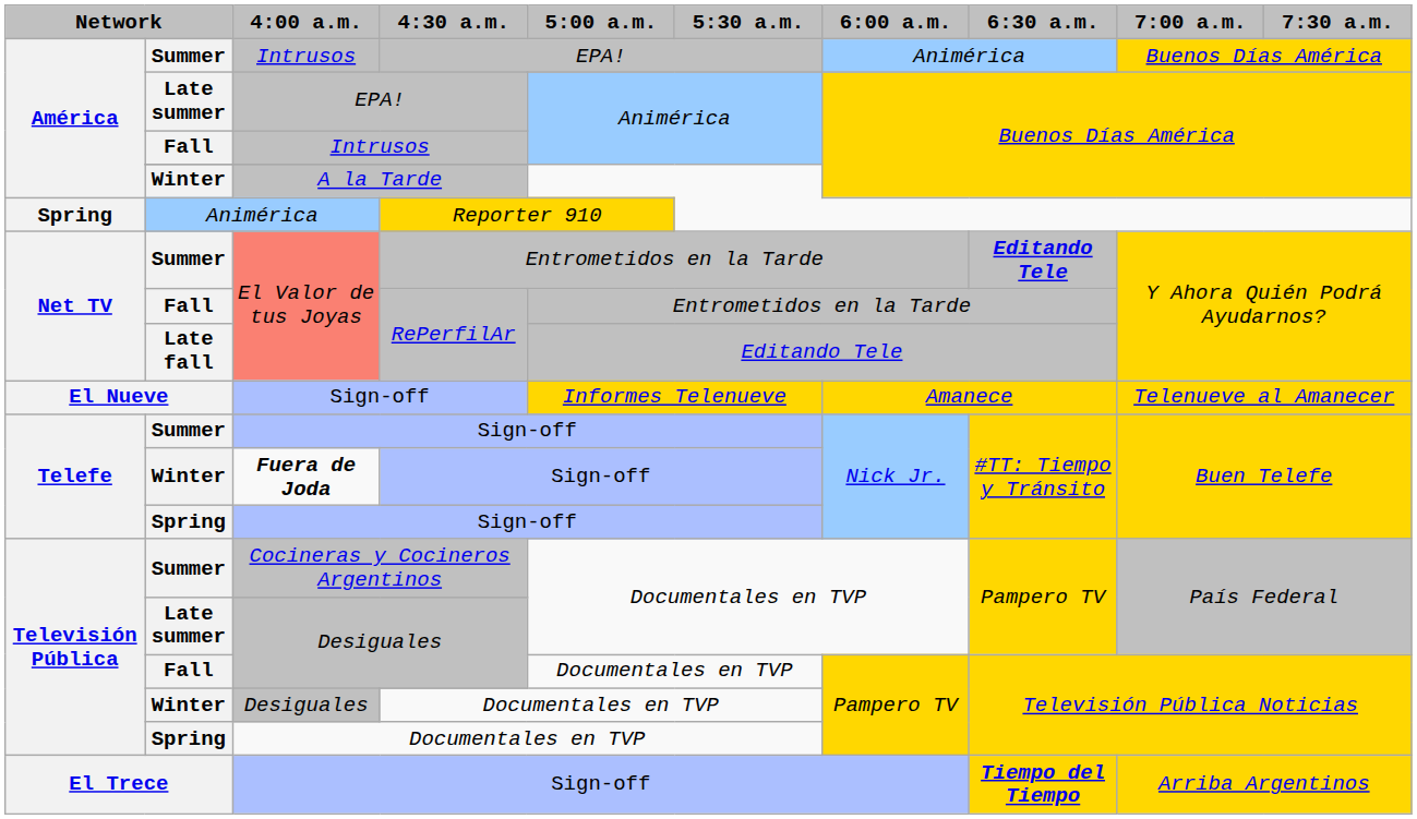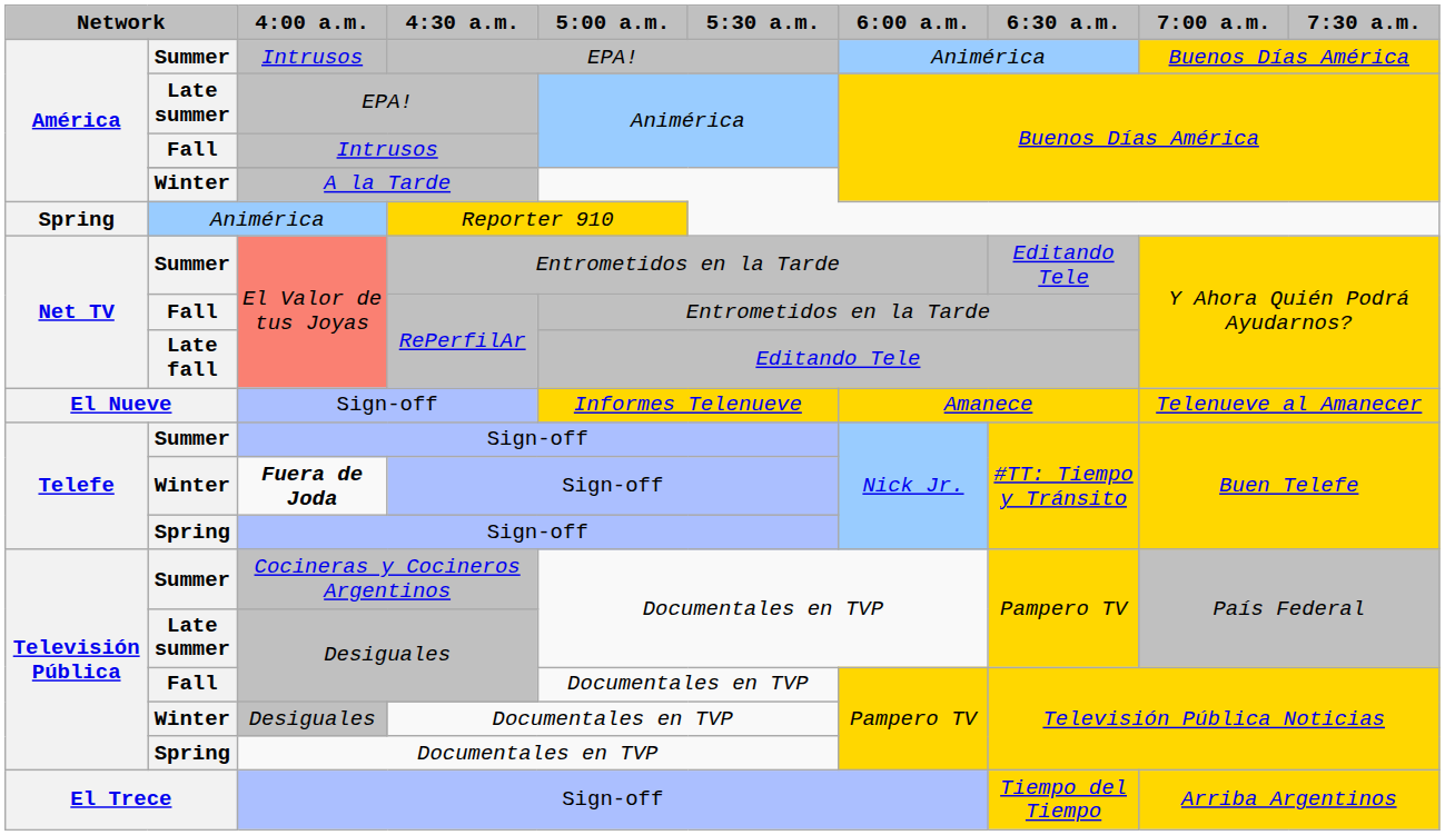Summer / El Valor de tus Joyas | 6:30 a.m.: bold -> normal
El Trece / Sign-off | 6:30 a.m.: bold -> normal
